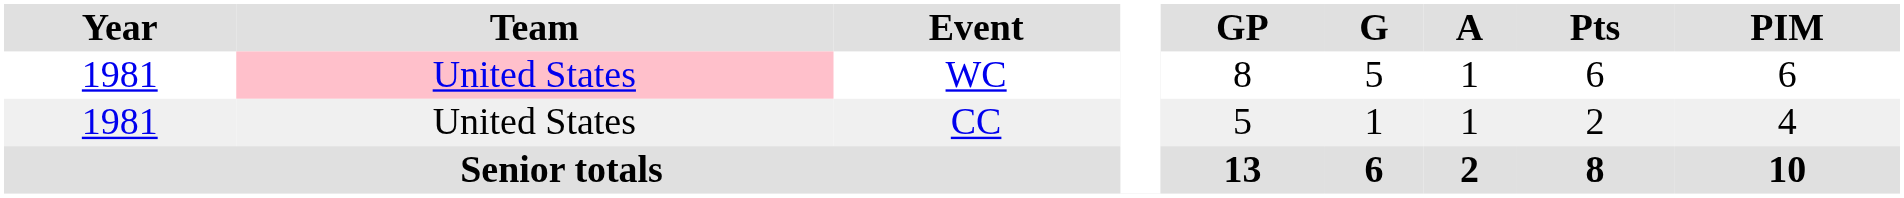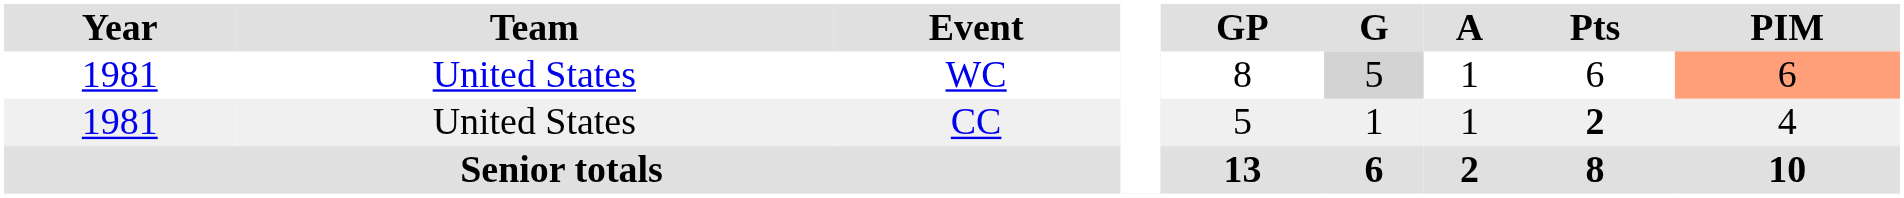WC | Team: pink background -> no background
WC | G: no background -> lightgrey background
WC | PIM: no background -> lightsalmon background
CC | Pts: normal -> bold
